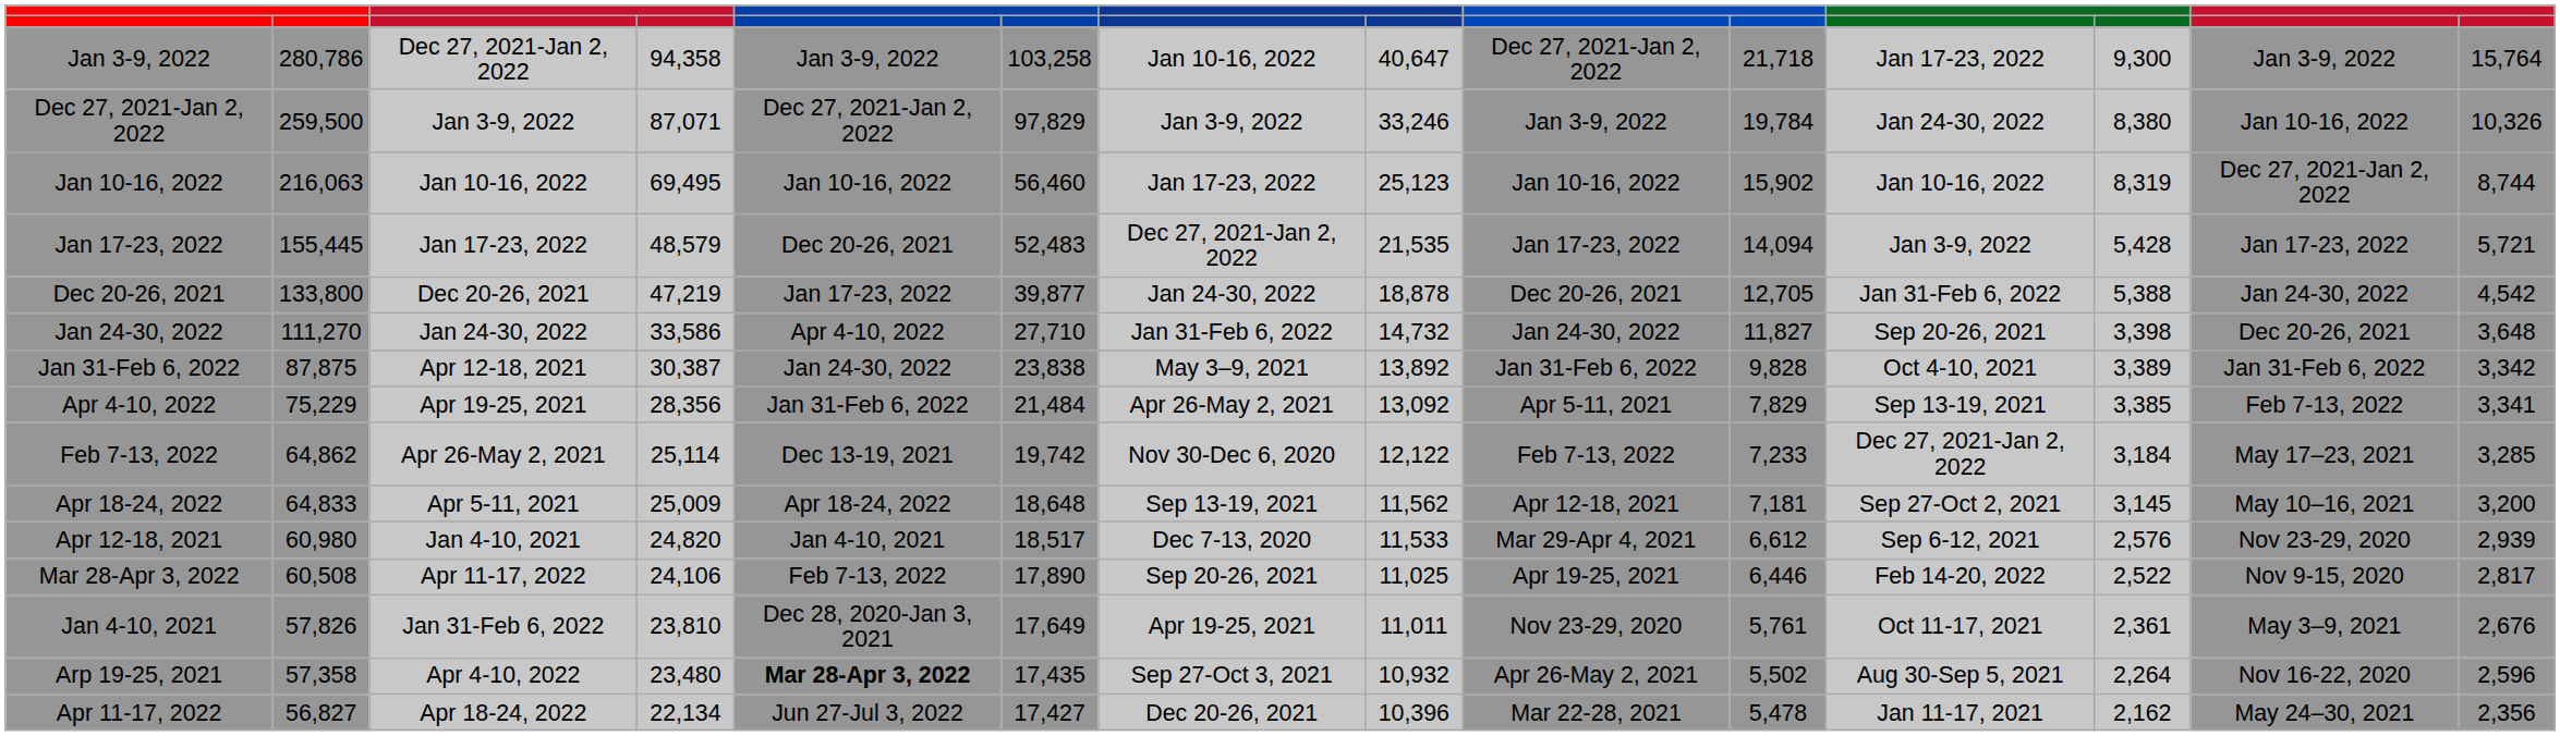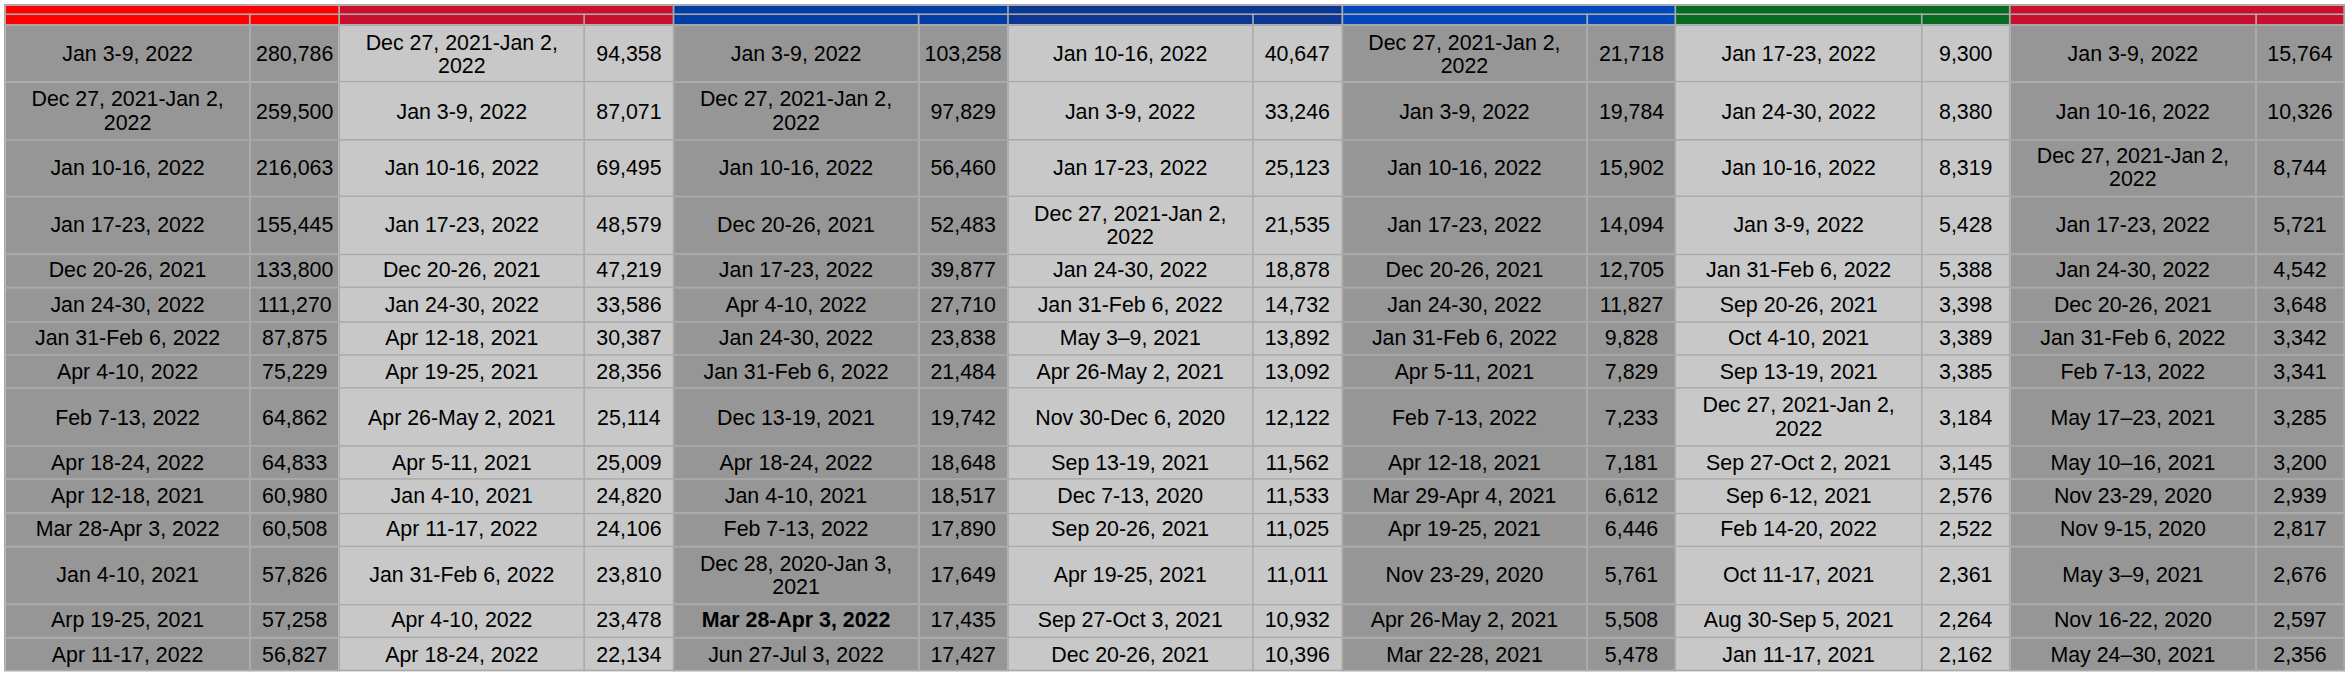Arp 19-25, 2021 | column 2: 57,358 -> 57,258
Arp 19-25, 2021 | column 4: 23,480 -> 23,478
Arp 19-25, 2021 | column 10: 5,502 -> 5,508
Arp 19-25, 2021 | column 14: 2,596 -> 2,597
